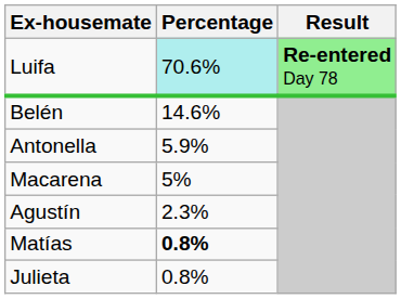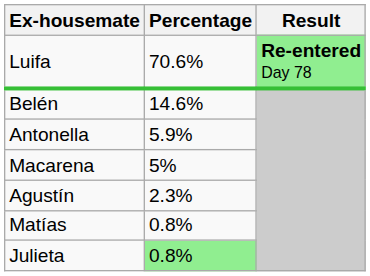Luifa | Percentage: paleturquoise background -> no background
Matías | Percentage: bold -> normal
Julieta | Percentage: no background -> lightgreen background
